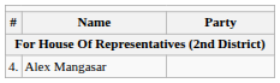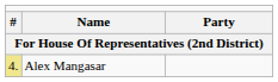Alex Mangasar | column 1: no background -> khaki background
